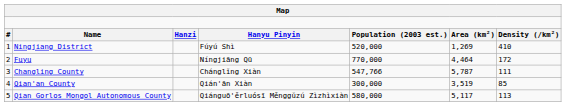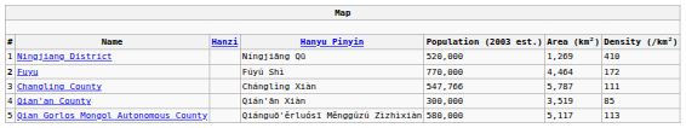Ningjiang District | column 4: Fúyú Shì -> Níngjiāng Qū
Fuyu | column 1: normal -> bold
Fuyu | column 4: Níngjiāng Qū -> Fúyú Shì
